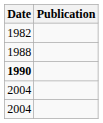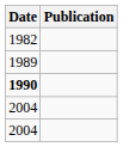row 3 | Date: 1988 -> 1989
